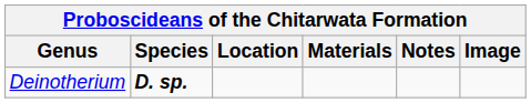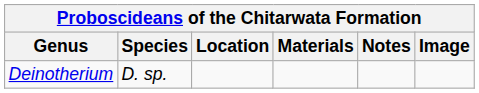Deinotherium | Species: bold -> normal
